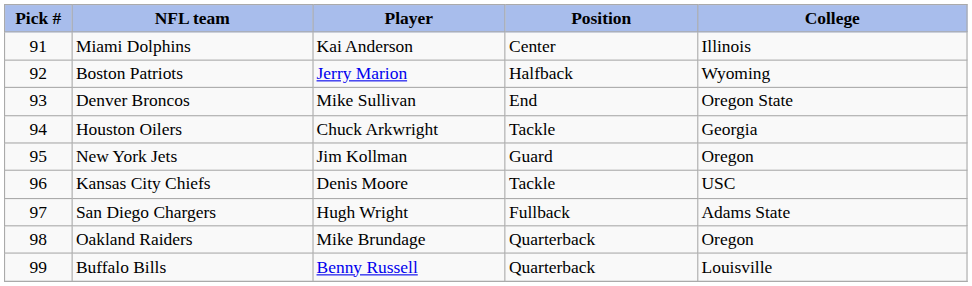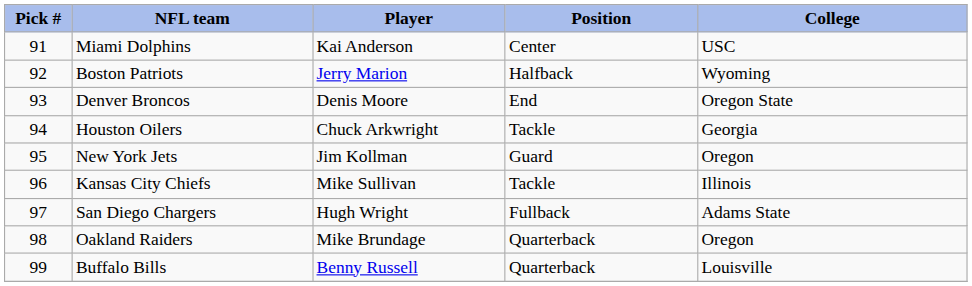Miami Dolphins | College: Illinois -> USC
Denver Broncos | Player: Mike Sullivan -> Denis Moore
Kansas City Chiefs | Player: Denis Moore -> Mike Sullivan
Kansas City Chiefs | College: USC -> Illinois
